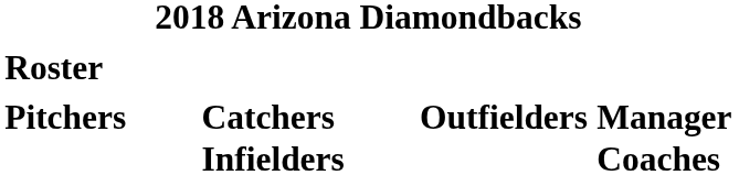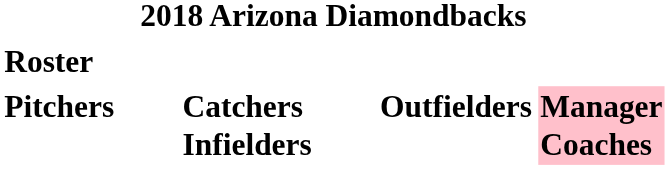Pitchers | column 4: no background -> pink background
